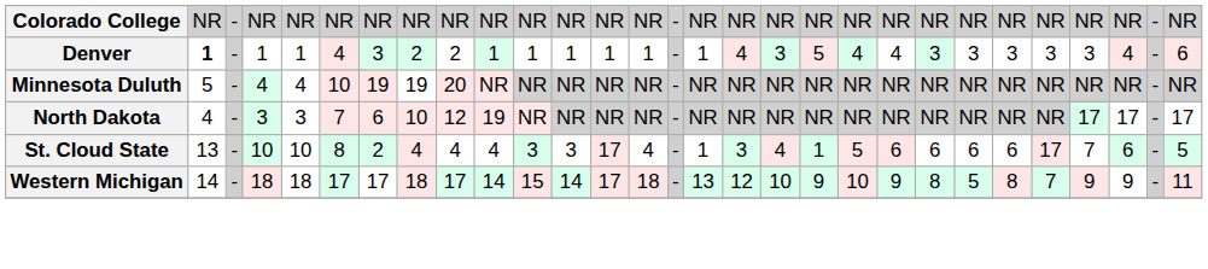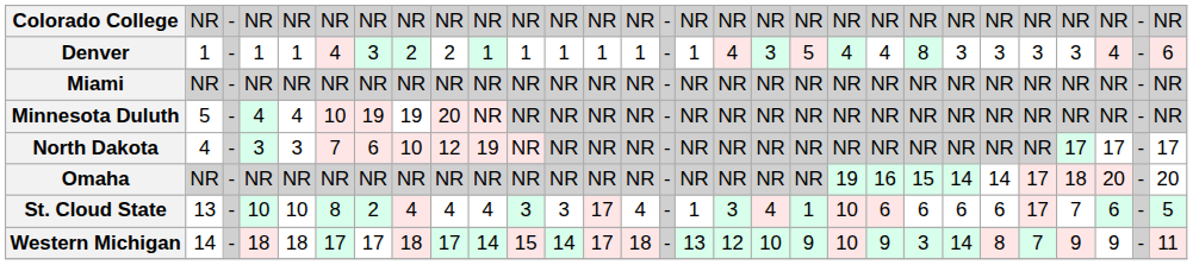Denver | column 2: bold -> normal
Denver | column 22: 3 -> 8
+ row: Miami | NR | - | NR | NR | NR | NR | NR | NR | NR | NR | NR | NR | NR | - | NR | NR | NR | NR | NR | NR | NR | NR | NR | NR | NR | NR | - | NR
+ row: Omaha | NR | - | NR | NR | NR | NR | NR | NR | NR | NR | NR | NR | NR | - | NR | NR | NR | NR | 19 | 16 | 15 | 14 | 14 | 17 | 18 | 20 | - | 20
St. Cloud State | column 20: 5 -> 10
Western Michigan | column 22: 8 -> 3
Western Michigan | column 23: 5 -> 14
